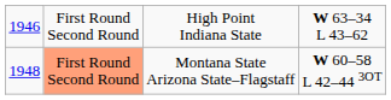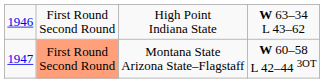row 2 | column 1: 1948 -> 1947
